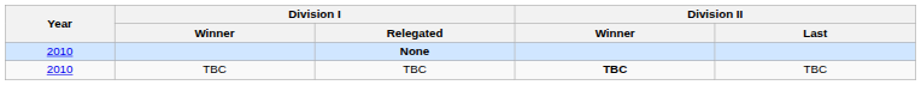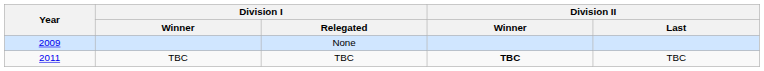row 3 | Year: 2010 -> 2009
row 3 | Division I / Relegated: bold -> normal
row 4 | Year: 2010 -> 2011
